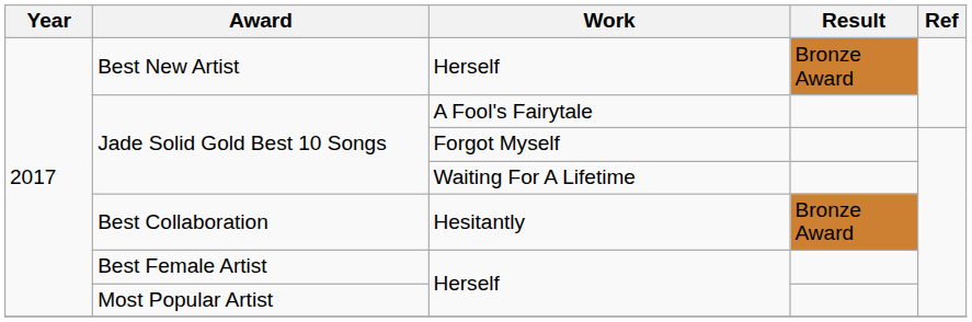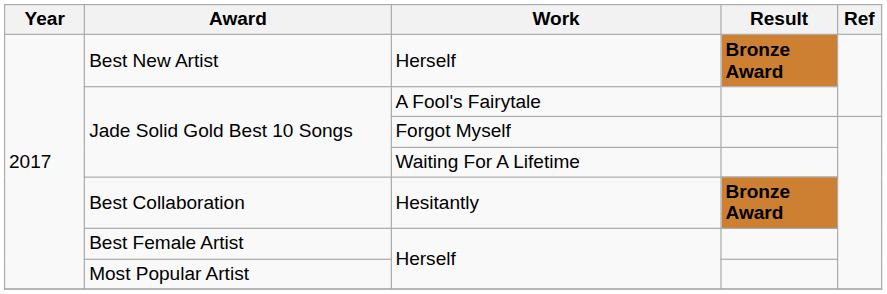Best New Artist | Result: normal -> bold
Best Collaboration | Result: normal -> bold
